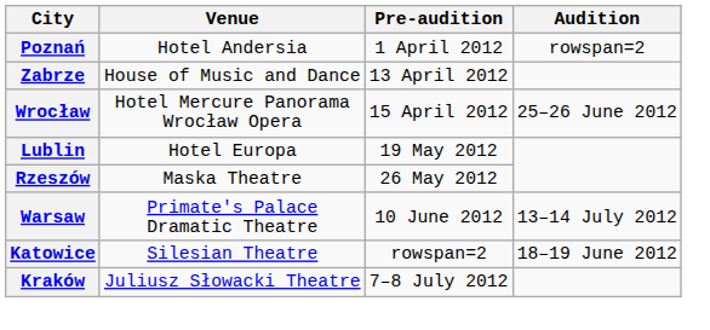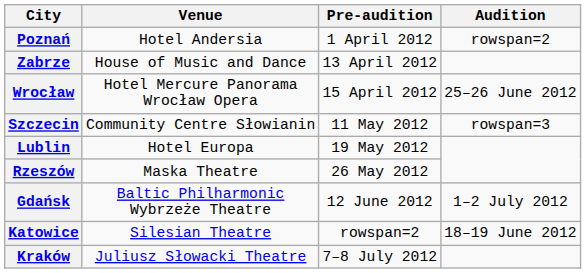+ row: Szczecin | Community Centre Słowianin | 11 May 2012 | rowspan=3
- row: Warsaw | Primate's Palace Dramatic Theatre | 10 June 2012 | 13–14 July 2012
+ row: Gdańsk | Baltic Philharmonic Wybrzeże Theatre | 12 June 2012 | 1–2 July 2012
